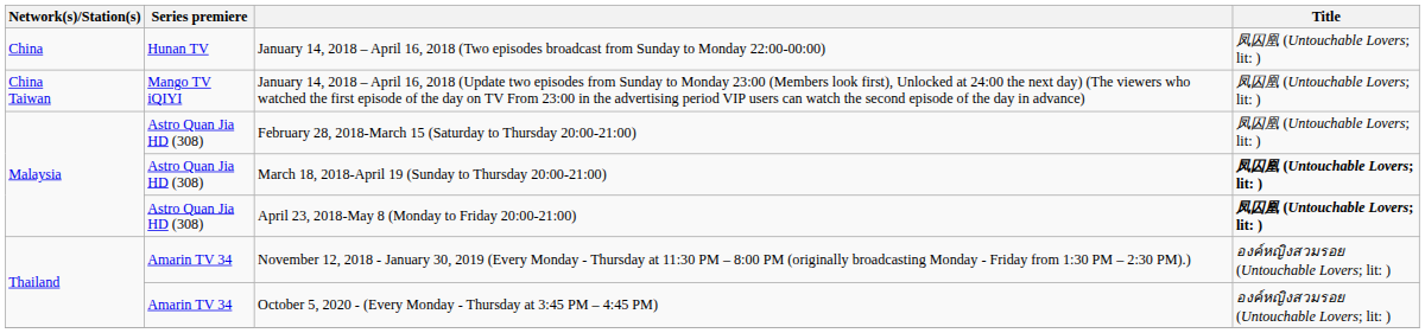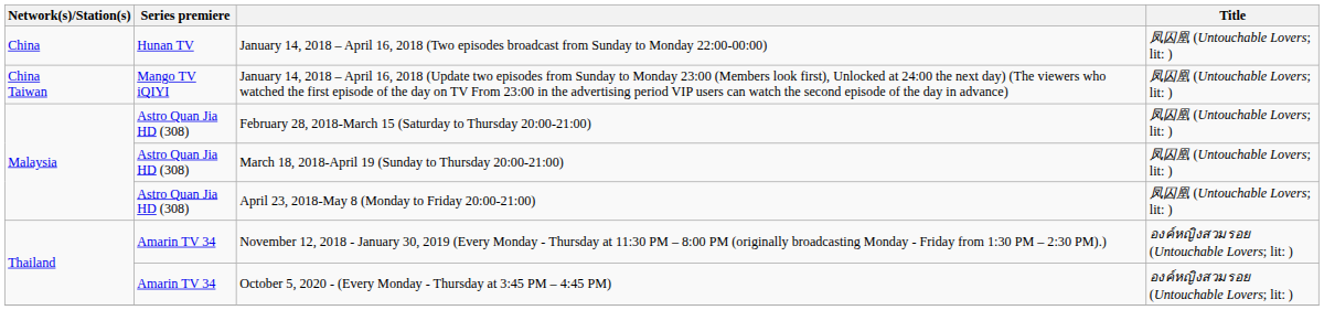March 18, 2018-April 19 (Sunday to Thursday 20:00-21:00) | Title: bold -> normal
April 23, 2018-May 8 (Monday to Friday 20:00-21:00) | Title: bold -> normal
